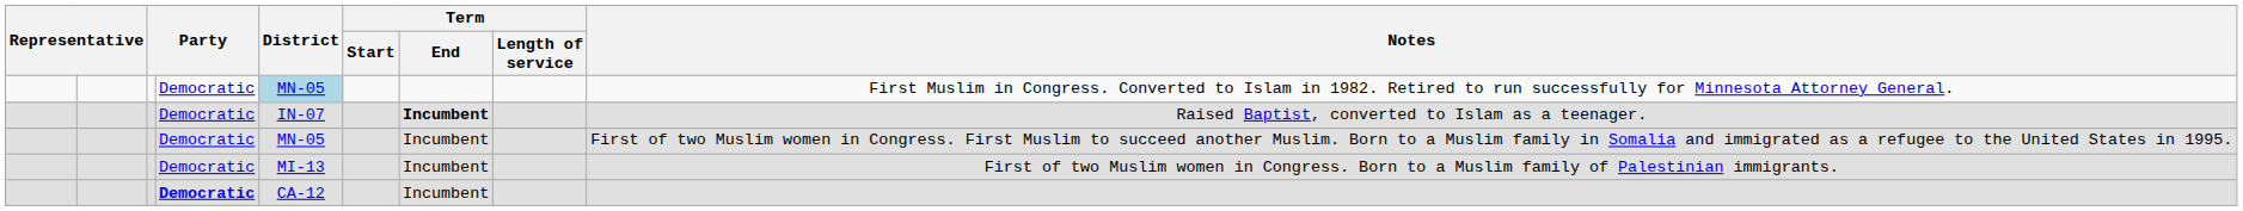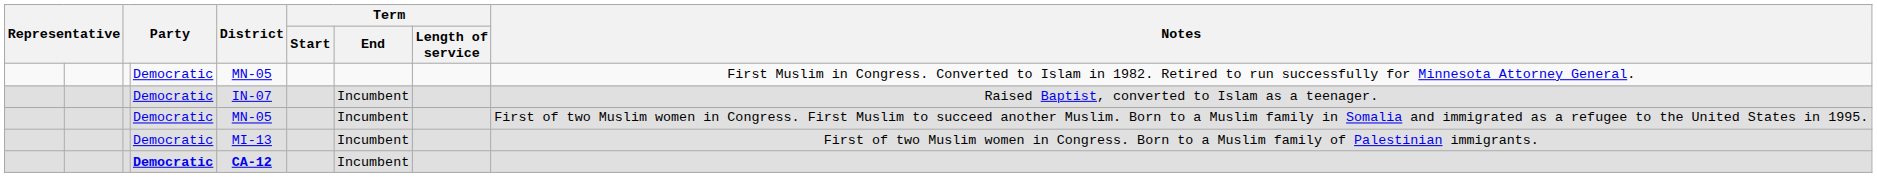row 3 | District: lightblue background -> no background
row 4 | Term / End: bold -> normal
row 7 | District: normal -> bold
